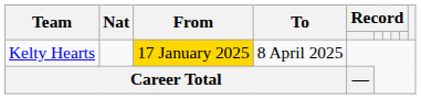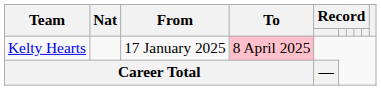Kelty Hearts | From: gold background -> no background
Kelty Hearts | To: no background -> pink background
